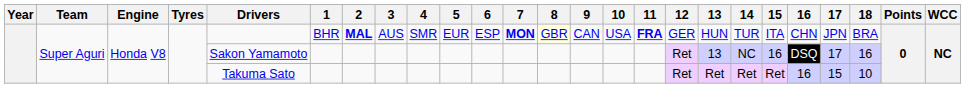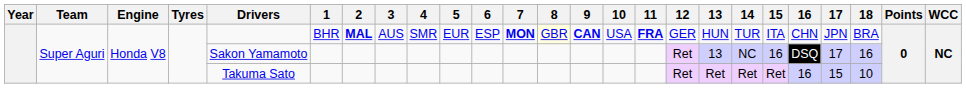row 2 | 9: normal -> bold
